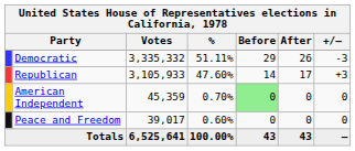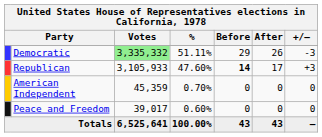Democratic | Votes: no background -> lightgreen background
Republican | Before: normal -> bold
American Independent | Before: lightgreen background -> no background
